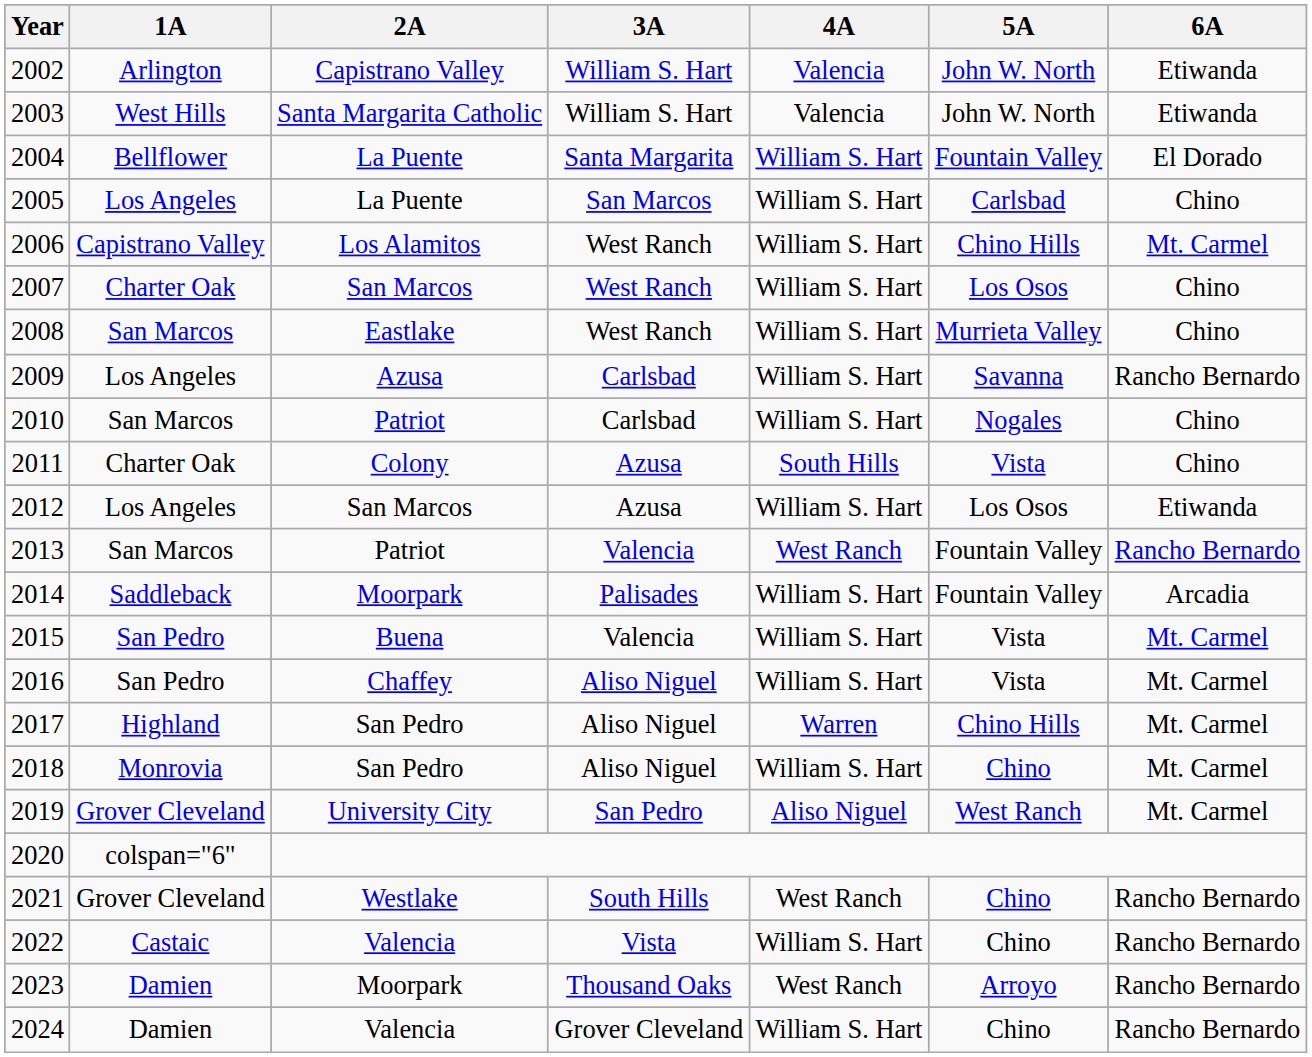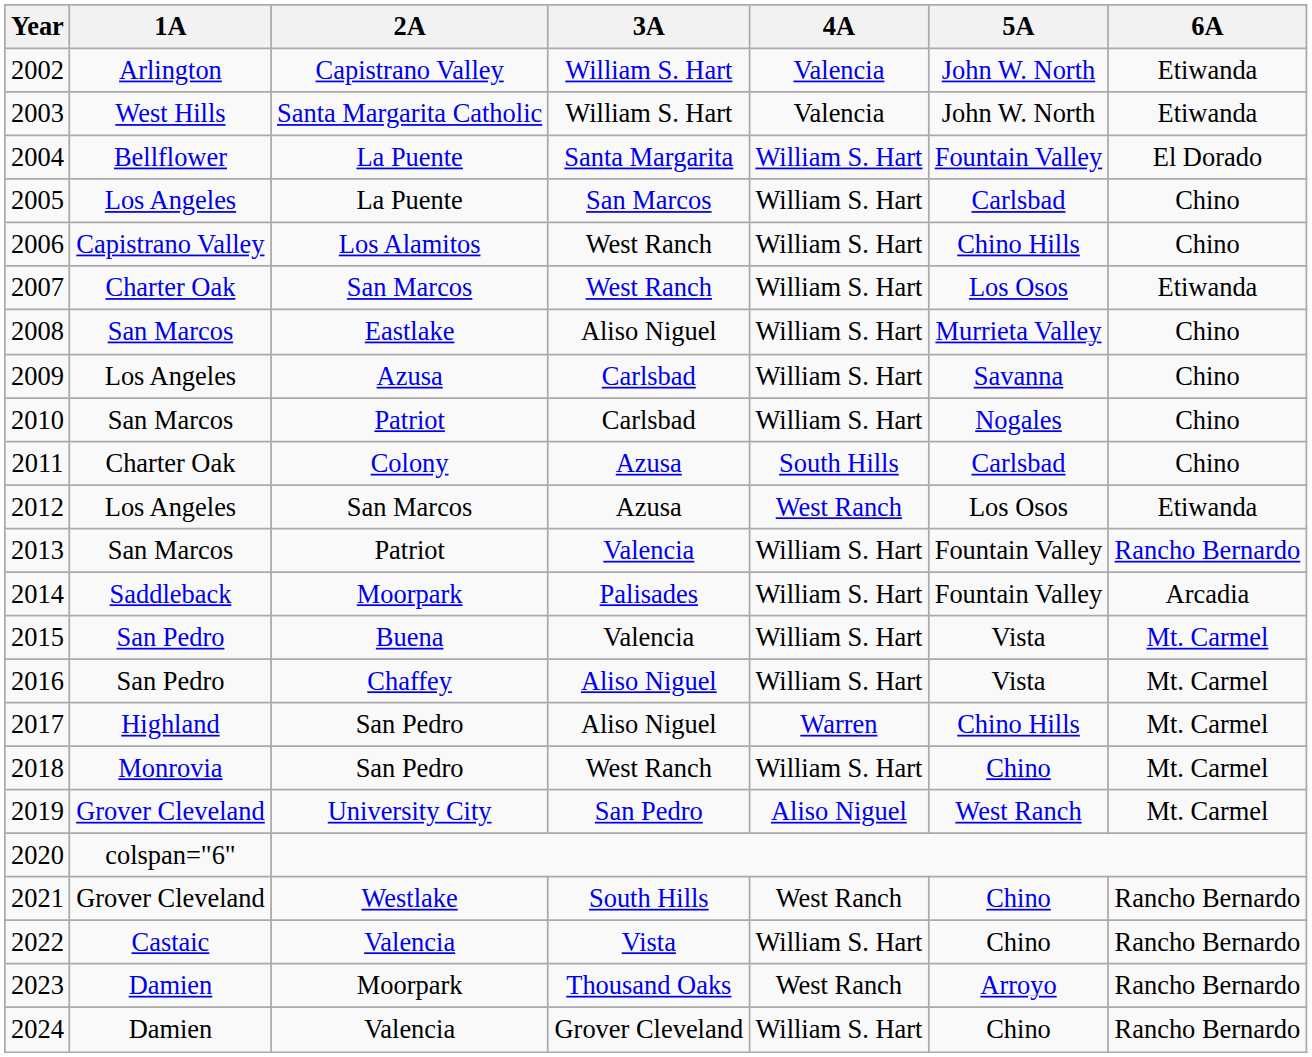2006 | 6A: Mt. Carmel -> Chino
2007 | 6A: Chino -> Etiwanda
2008 | 3A: West Ranch -> Aliso Niguel
2009 | 6A: Rancho Bernardo -> Chino
2011 | 5A: Vista -> Carlsbad
2012 | 4A: William S. Hart -> West Ranch
2013 | 4A: West Ranch -> William S. Hart
2018 | 3A: Aliso Niguel -> West Ranch
